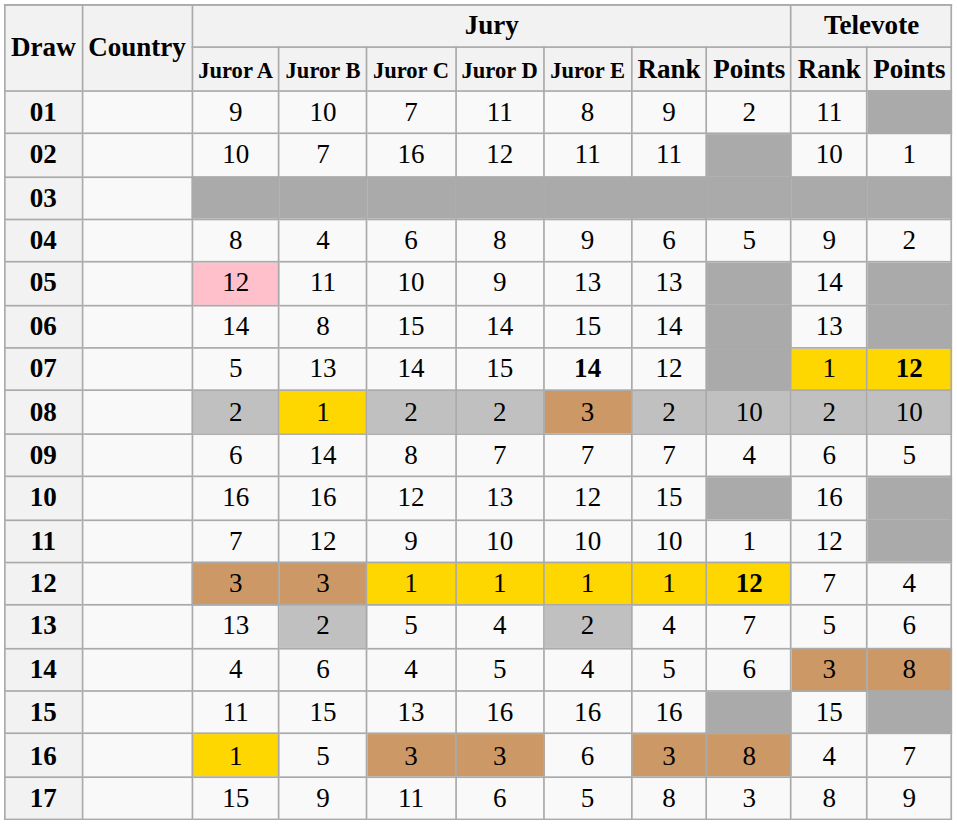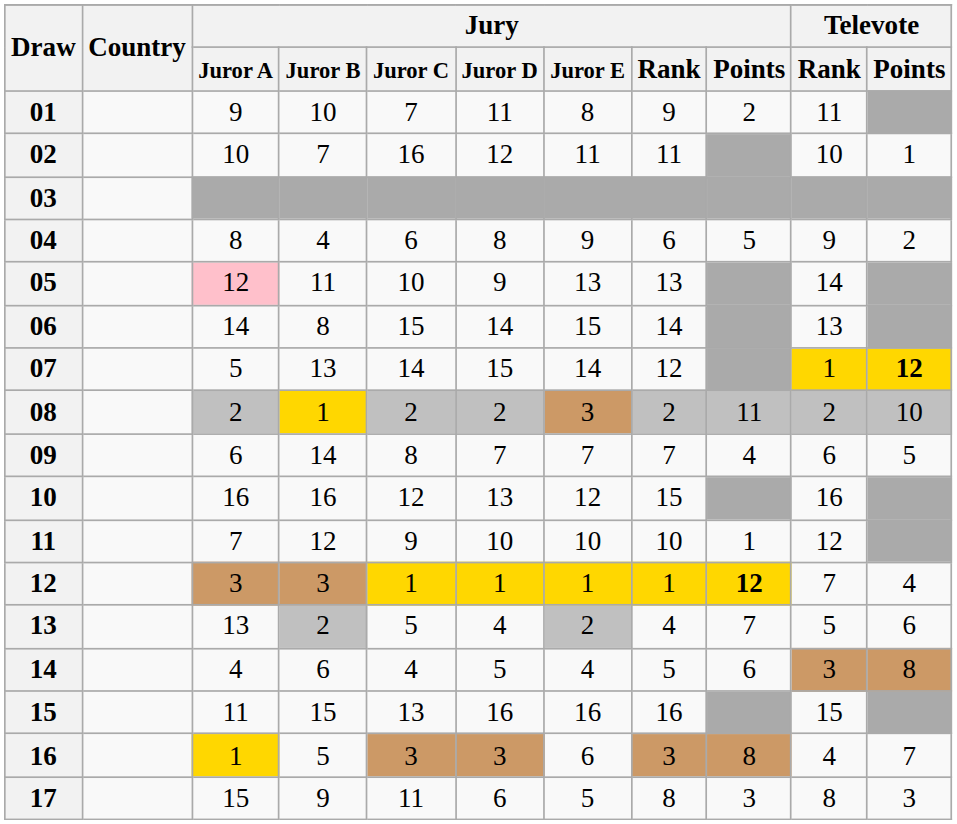07 | Jury / Juror E: bold -> normal
08 | Jury / Points: 10 -> 11
17 | Televote / Points: 9 -> 3
